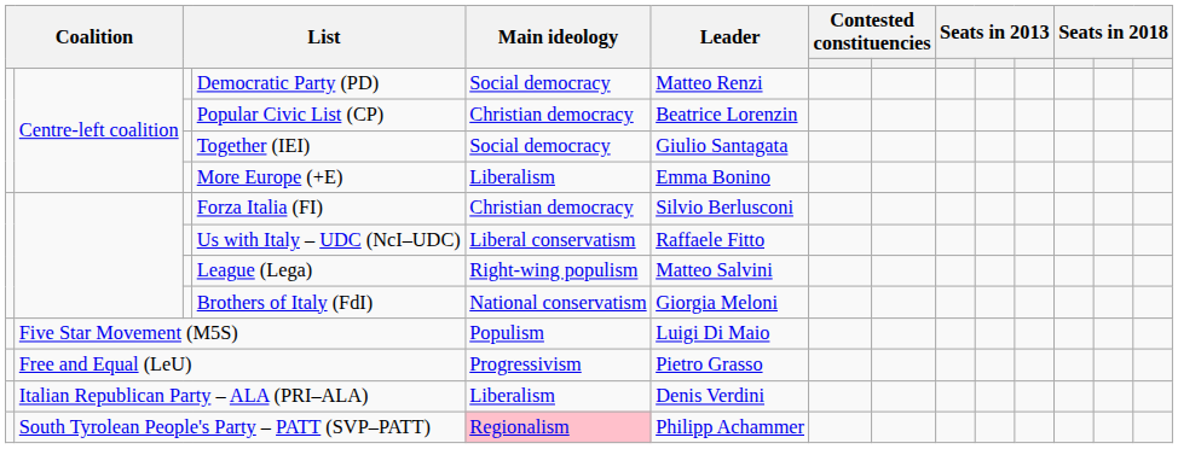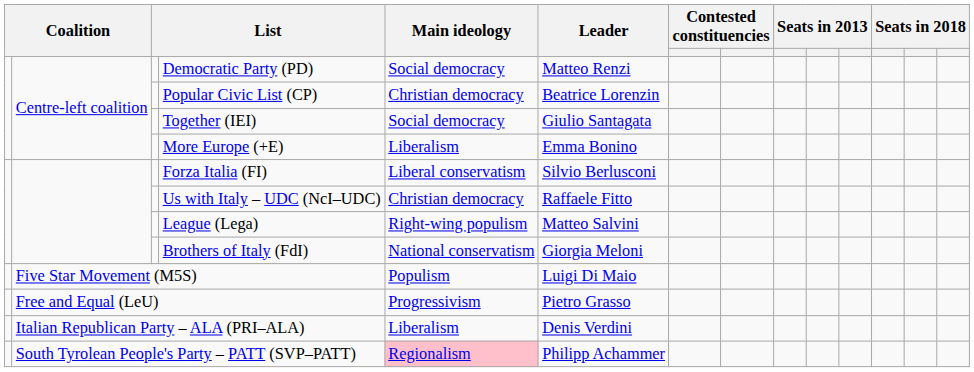Forza Italia (FI) | Main ideology: Christian democracy -> Liberal conservatism
Us with Italy – UDC (NcI–UDC) | Main ideology: Liberal conservatism -> Christian democracy
